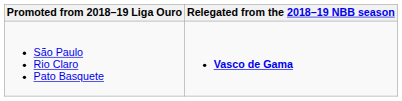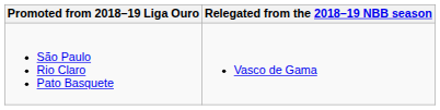São Paulo Rio Claro Pato Basquete | Relegated from the 2018–19 NBB season: bold -> normal
